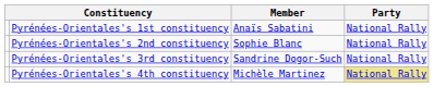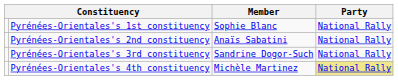Pyrénées-Orientales's 1st constituency | Member: Anaïs Sabatini -> Sophie Blanc
Pyrénées-Orientales's 2nd constituency | Member: Sophie Blanc -> Anaïs Sabatini
